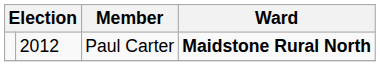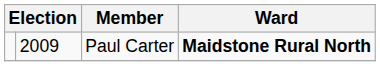Paul Carter | column 2: 2012 -> 2009
